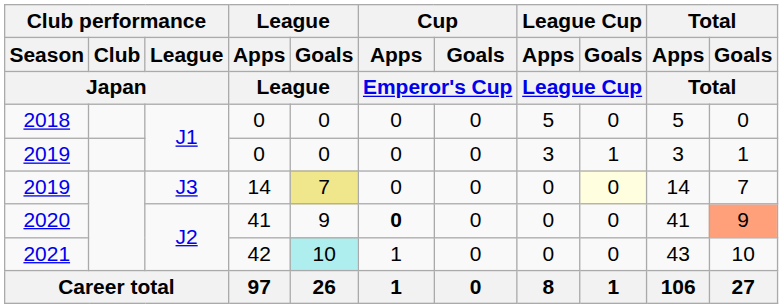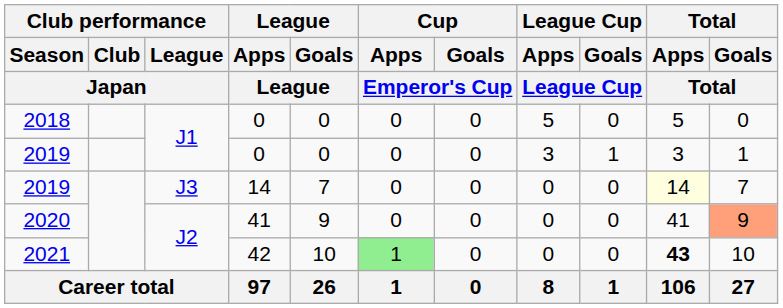2019 / 14 | League / Goals / League: khaki background -> no background
2019 / 14 | League Cup / Goals / League Cup: lightyellow background -> no background
2019 / 14 | Total / Apps / Total: no background -> lightyellow background
2020 | Cup / Apps / Emperor's Cup: bold -> normal
2021 | League / Goals / League: paleturquoise background -> no background
2021 | Cup / Apps / Emperor's Cup: no background -> lightgreen background
2021 | Total / Apps / Total: normal -> bold
